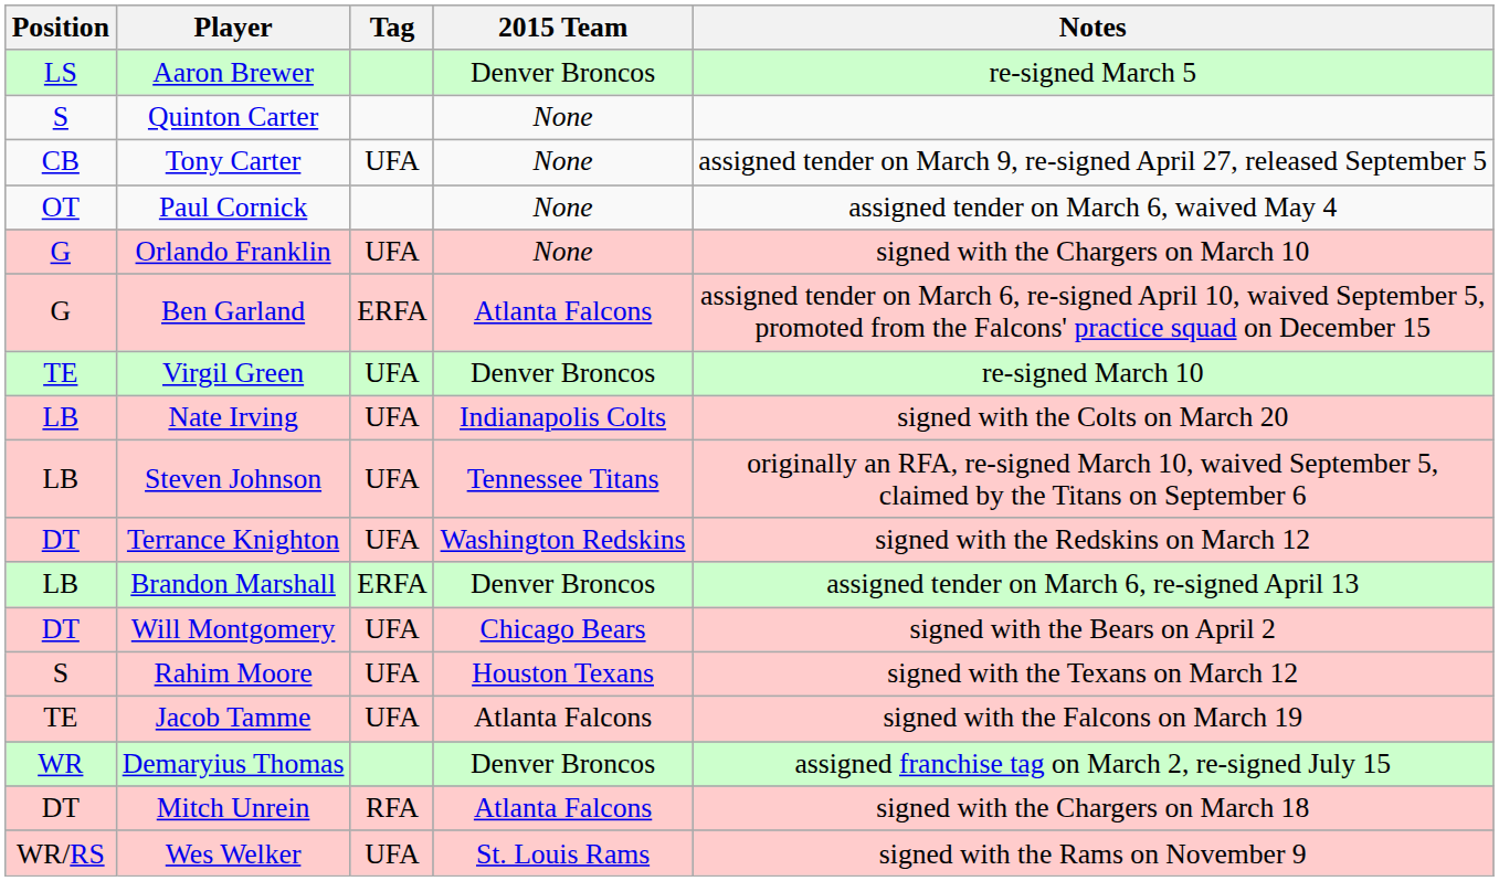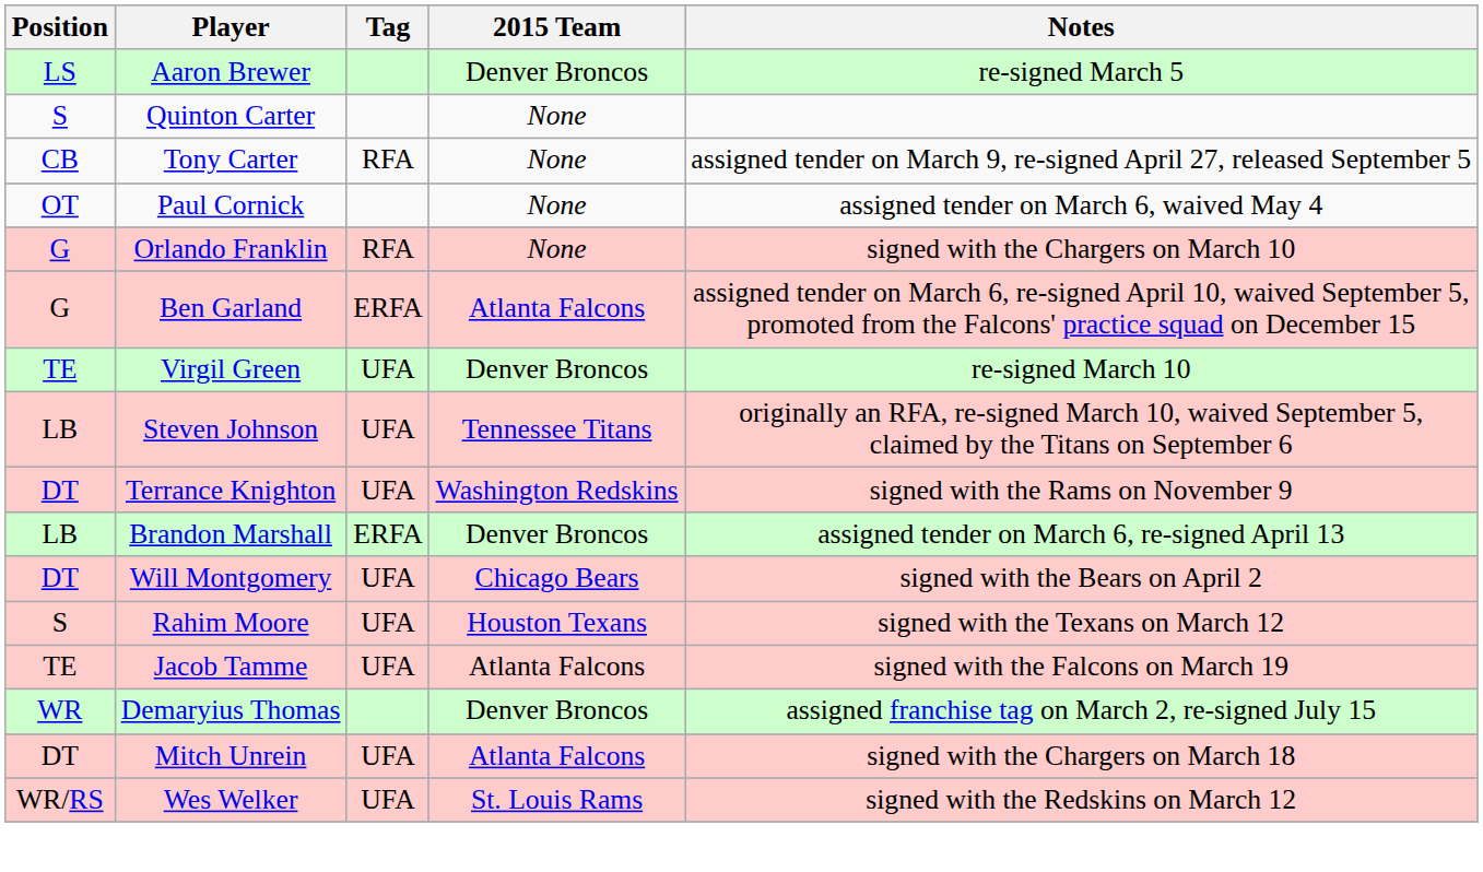Tony Carter | Tag: UFA -> RFA
Orlando Franklin | Tag: UFA -> RFA
- row: LB | Nate Irving | UFA | Indianapolis Colts | signed with the Colts on March 20
Terrance Knighton | Notes: signed with the Redskins on March 12 -> signed with the Rams on November 9
Mitch Unrein | Tag: RFA -> UFA
Wes Welker | Notes: signed with the Rams on November 9 -> signed with the Redskins on March 12
